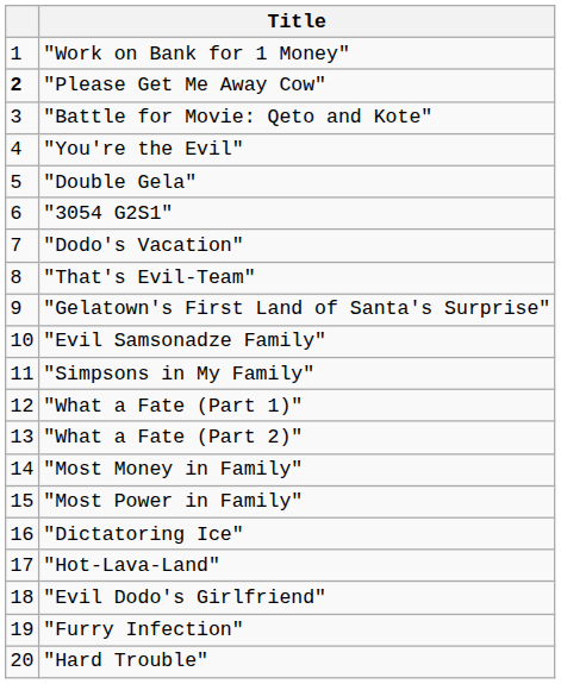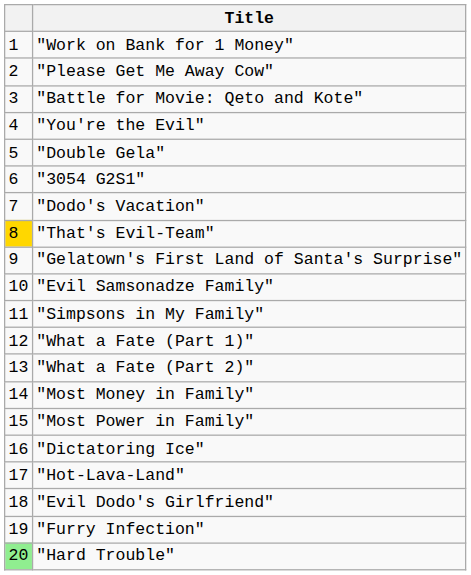"Please Get Me Away Cow" | column 1: bold -> normal
"That's Evil-Team" | column 1: no background -> gold background
"Hard Trouble" | column 1: no background -> lightgreen background
